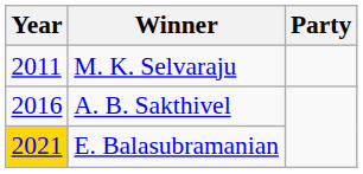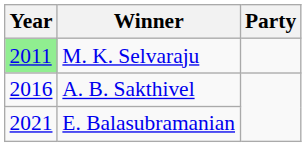M. K. Selvaraju | Year: no background -> lightgreen background
E. Balasubramanian | Year: gold background -> no background
